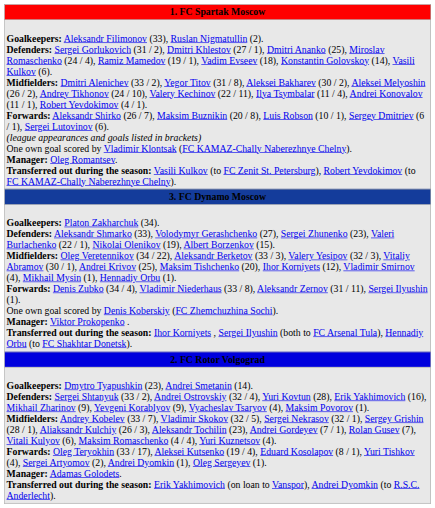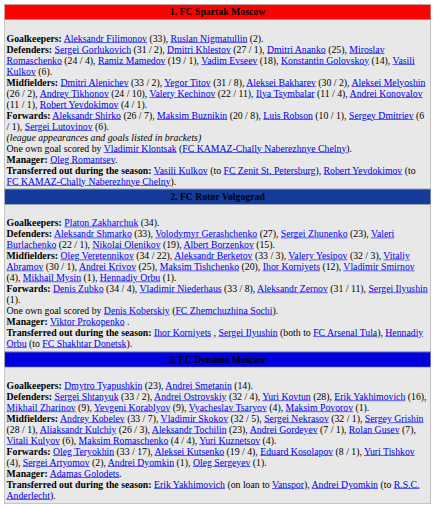row 3 | column 1: 3. FC Dynamo Moscow -> 2. FC Rotor Volgograd
row 5 | column 1: 2. FC Rotor Volgograd -> 3. FC Dynamo Moscow
